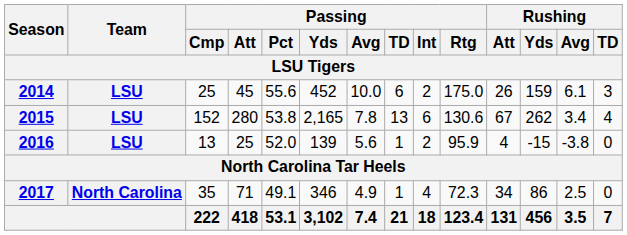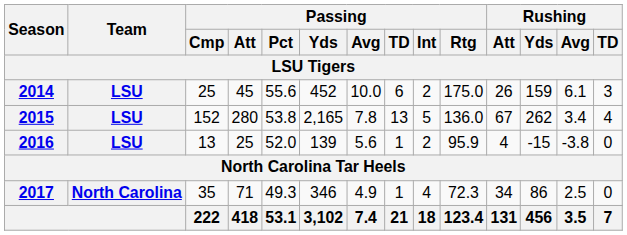2015 | Passing / Int: 6 -> 5
2015 | Passing / Rtg: 130.6 -> 136.0
2017 | Passing / Pct: 49.1 -> 49.3
